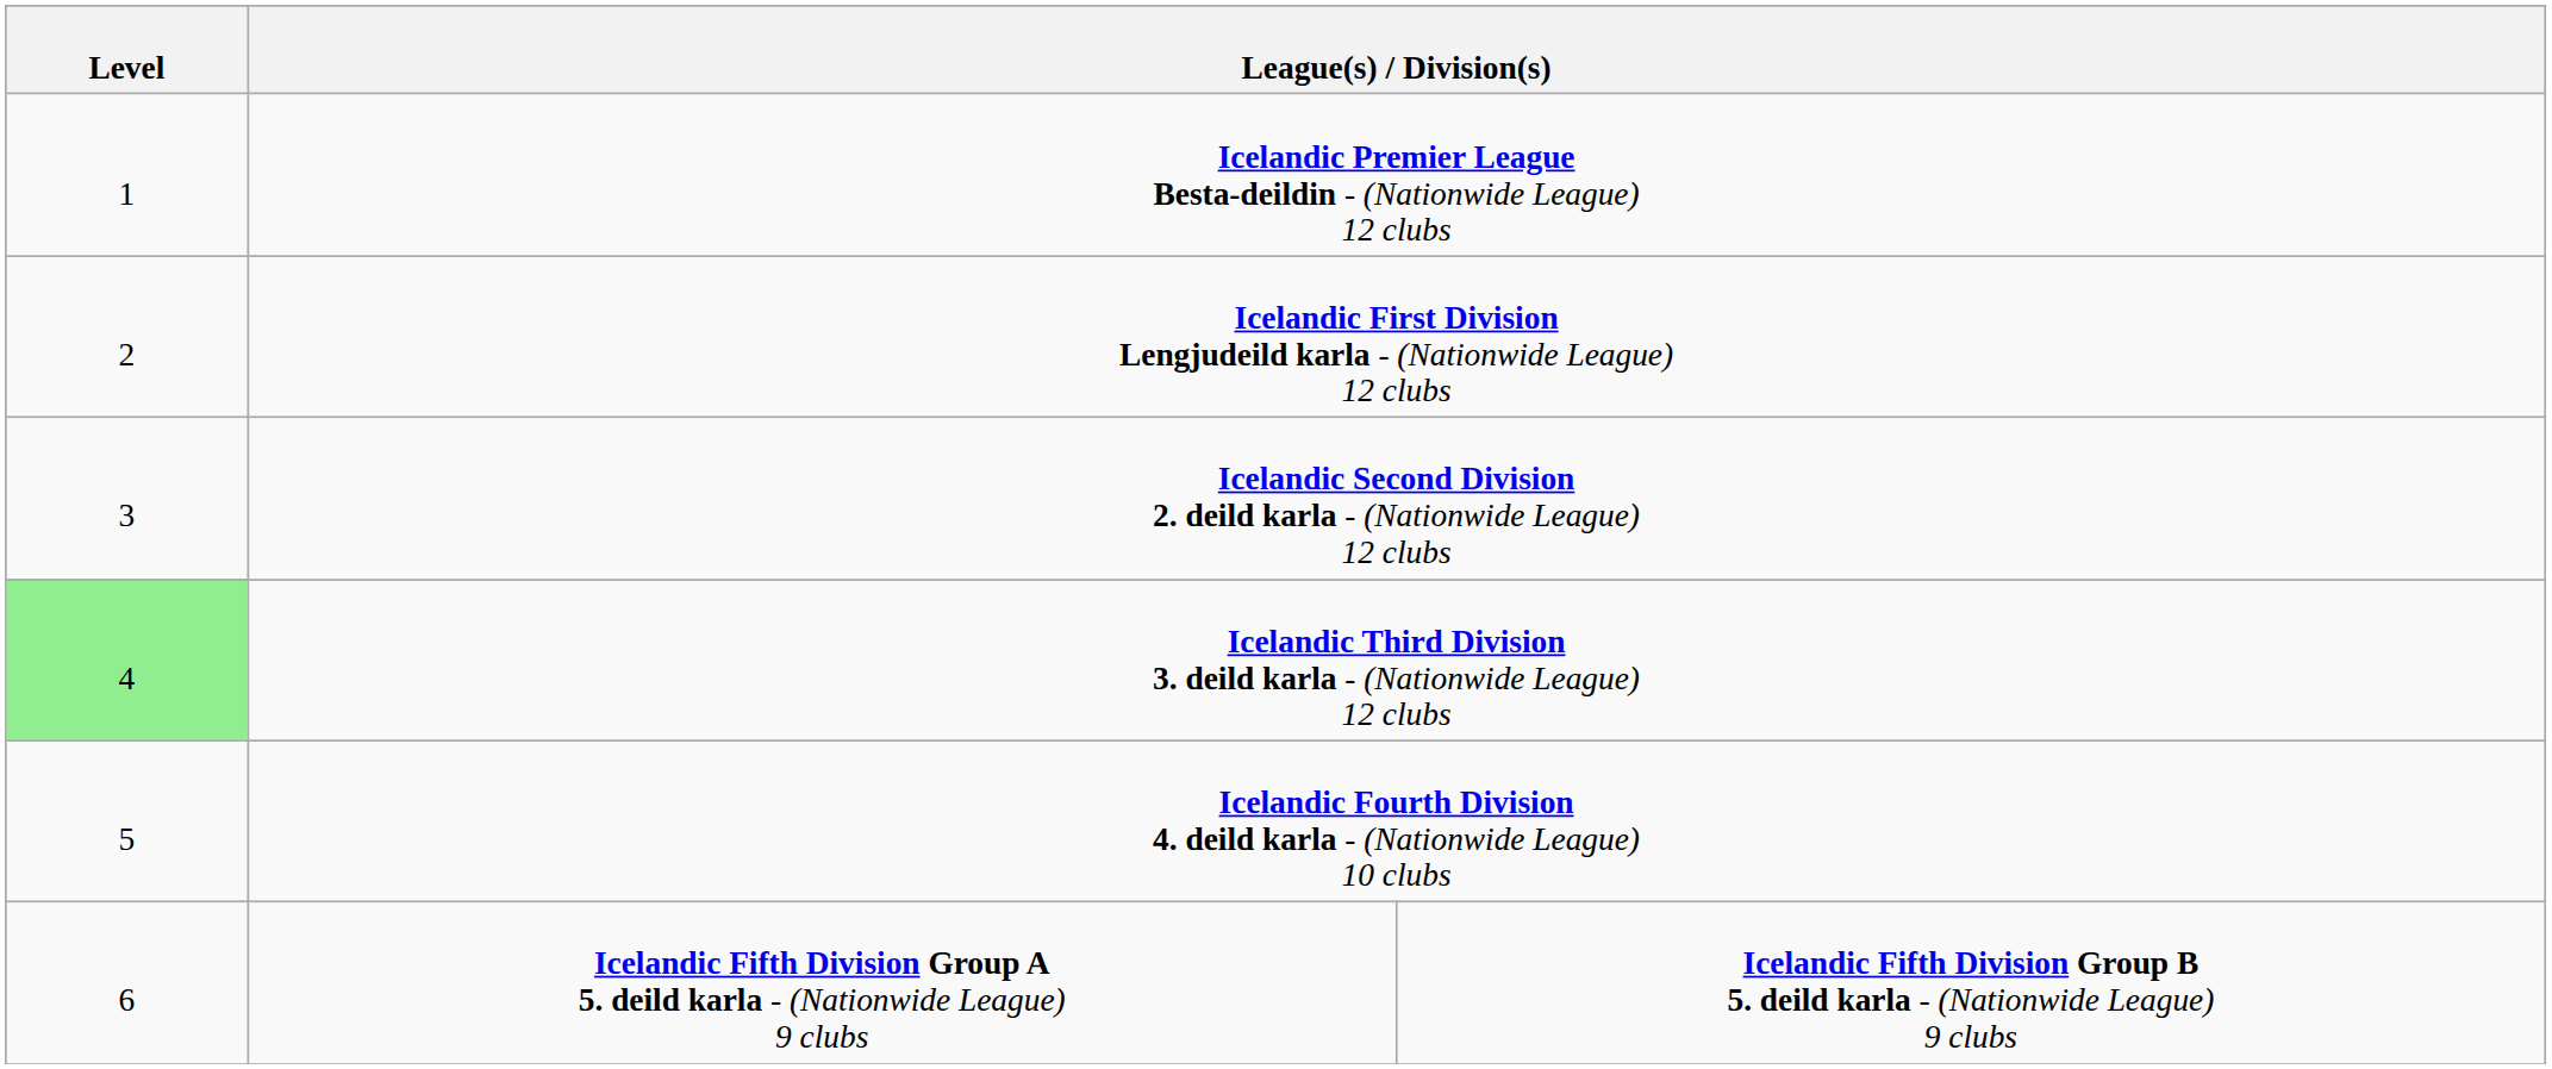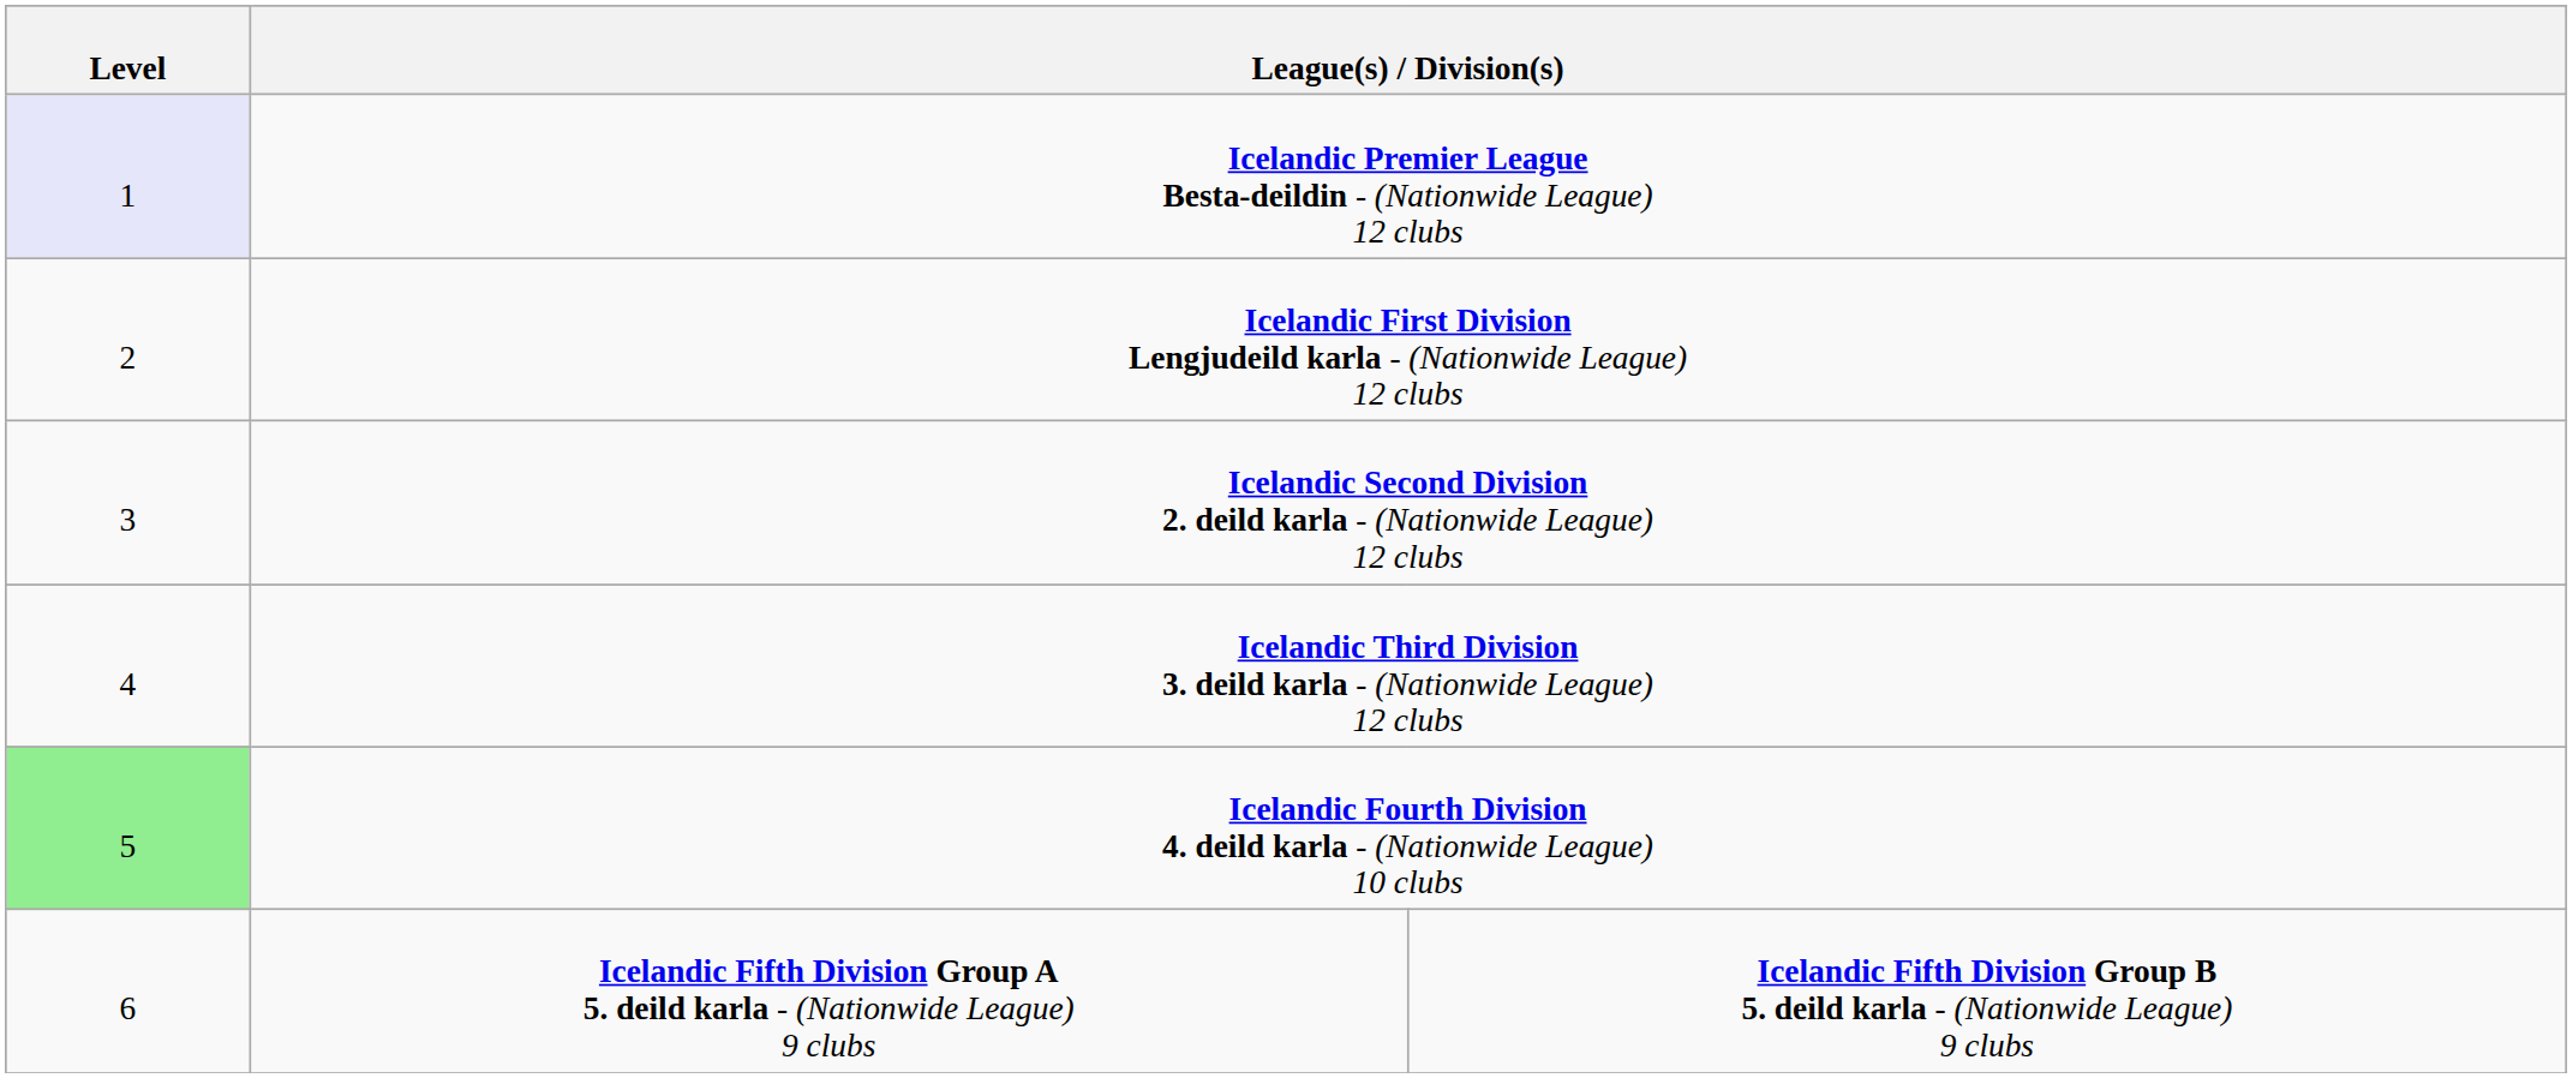row 2 | Level: no background -> lavender background
row 5 | Level: lightgreen background -> no background
row 6 | Level: no background -> lightgreen background
